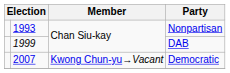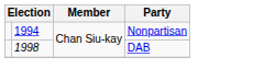Nonpartisan | column 2: 1993 -> 1994
DAB | column 2: 1999 -> 1998
- row: 2007 | Kwong Chun-yu→Vacant | Democratic
